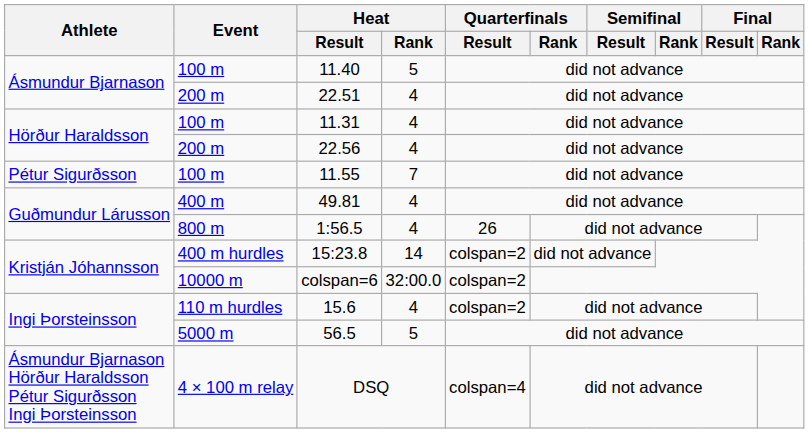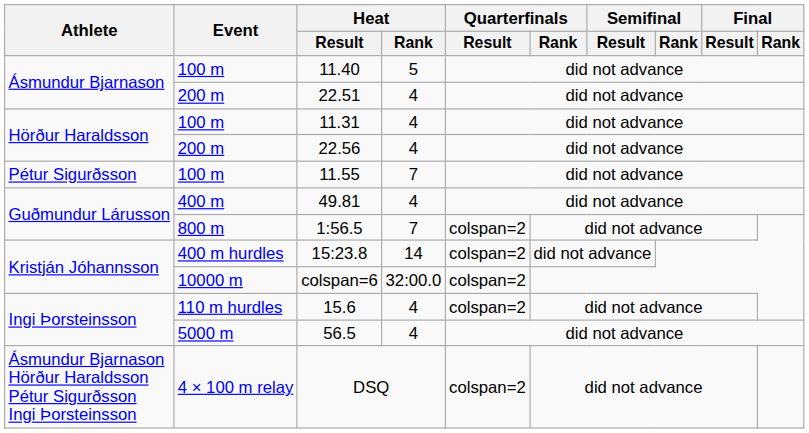1:56.5 | Heat / Rank: 4 -> 7
1:56.5 | Quarterfinals / Result: 26 -> colspan=2
56.5 | Heat / Rank: 5 -> 4
DSQ | Quarterfinals / Result: colspan=4 -> colspan=2
